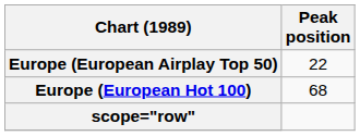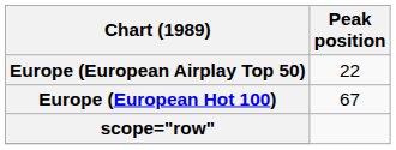Europe (European Hot 100) | Peak position: 68 -> 67
